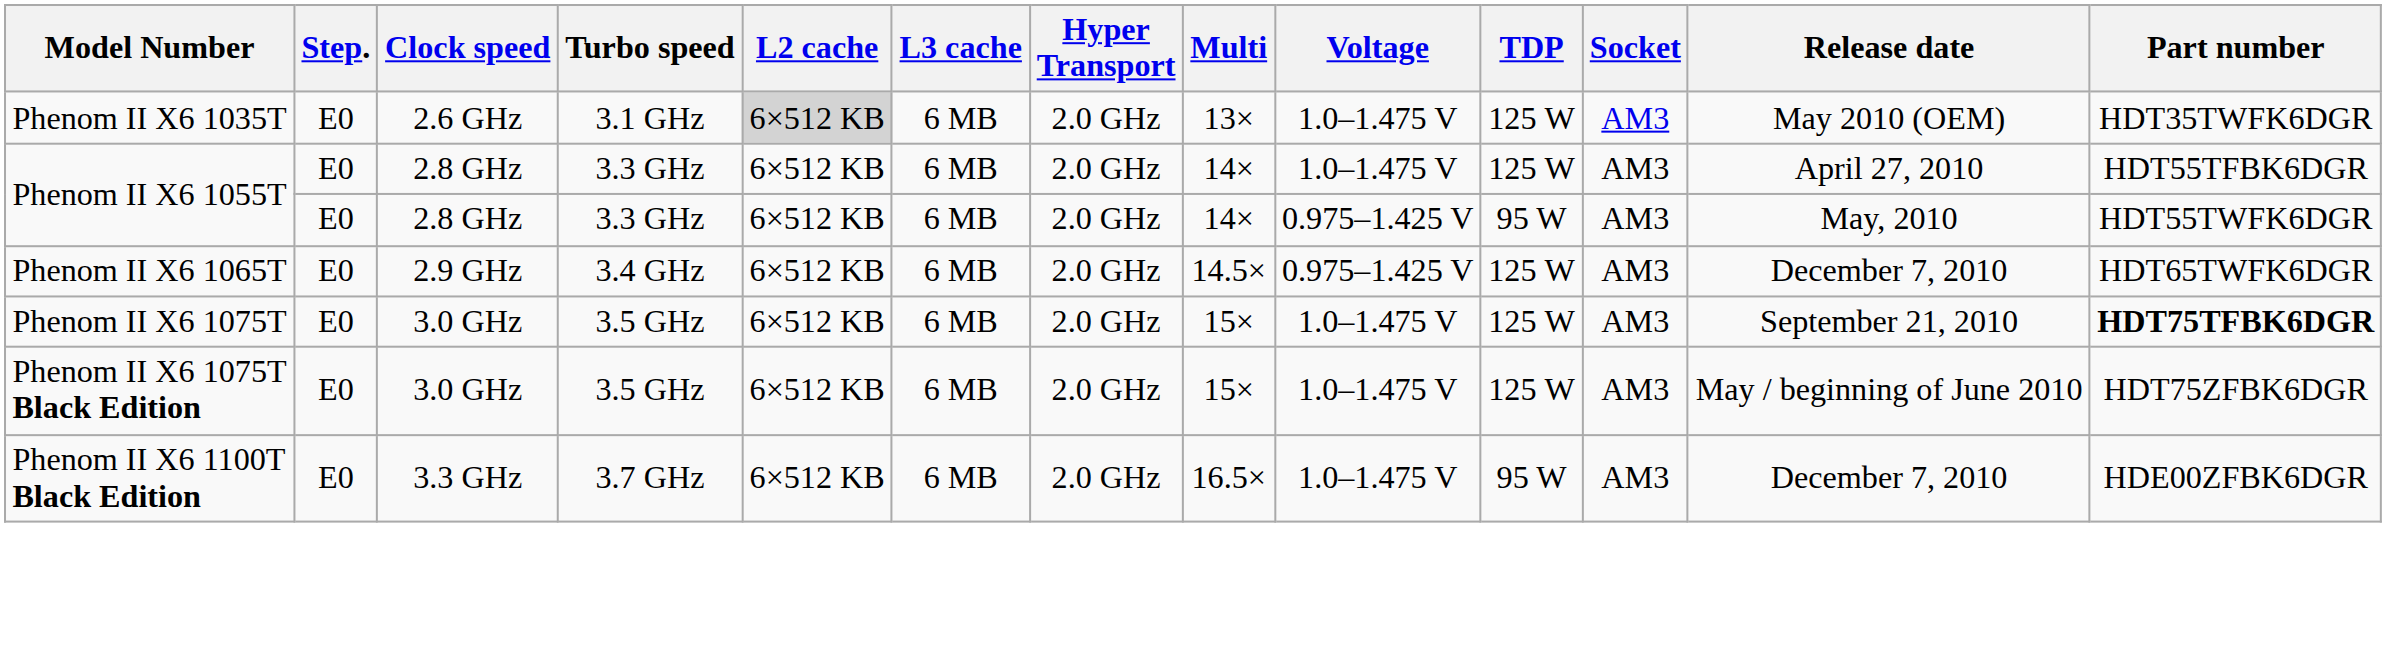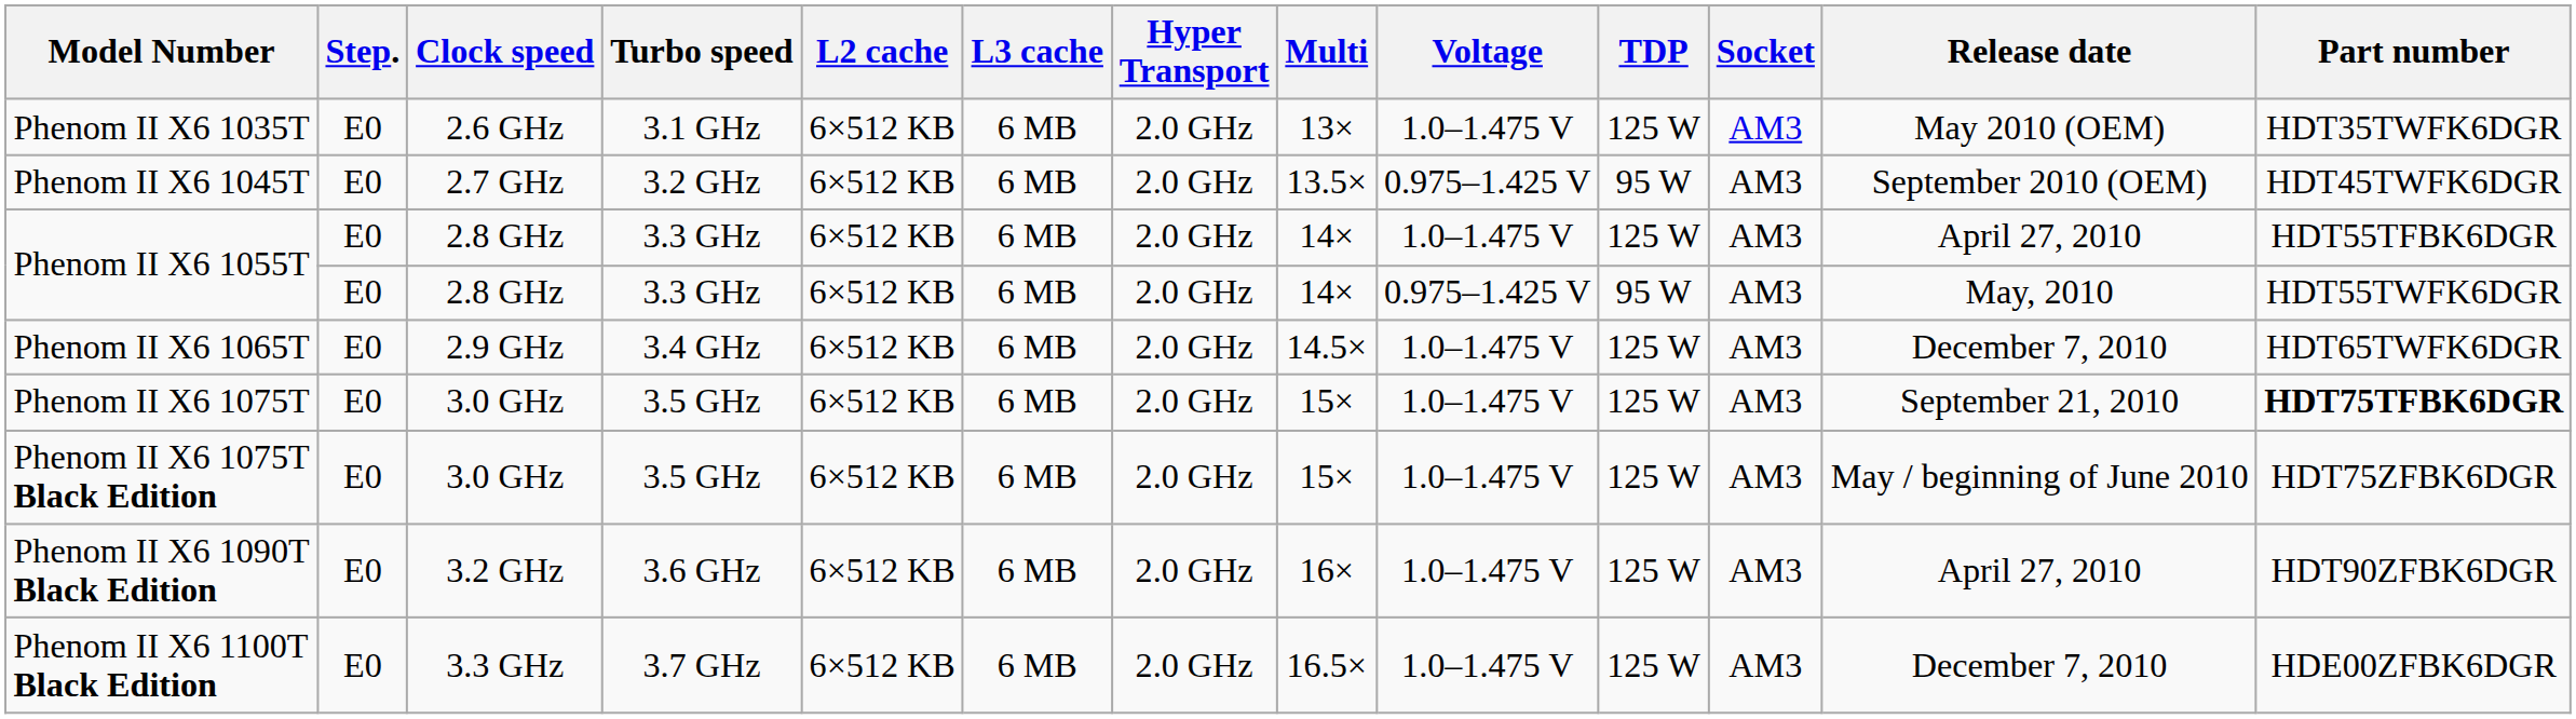Phenom II X6 1035T | L2 cache: lightgrey background -> no background
+ row: Phenom II X6 1045T | E0 | 2.7 GHz | 3.2 GHz | 6×512 KB | 6 MB | 2.0 GHz | 13.5× | 0.975–1.425 V | 95 W | AM3 | September 2010 (OEM) | HDT45TWFK6DGR
Phenom II X6 1065T | Voltage: 0.975–1.425 V -> 1.0–1.475 V
+ row: Phenom II X6 1090T Black Edition | E0 | 3.2 GHz | 3.6 GHz | 6×512 KB | 6 MB | 2.0 GHz | 16× | 1.0–1.475 V | 125 W | AM3 | April 27, 2010 | HDT90ZFBK6DGR
Phenom II X6 1100T Black Edition | TDP: 95 W -> 125 W
